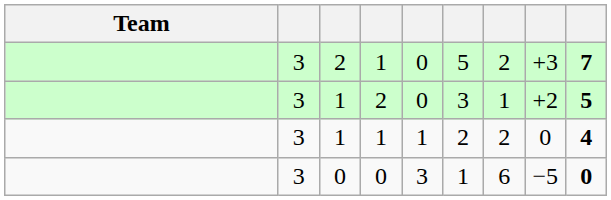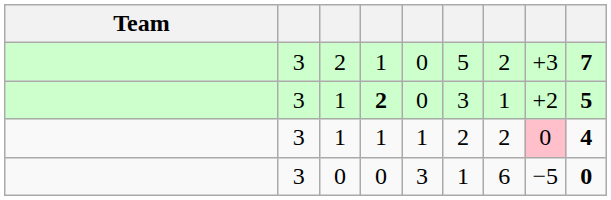row 3 | column 4: normal -> bold
row 4 | column 8: no background -> pink background
